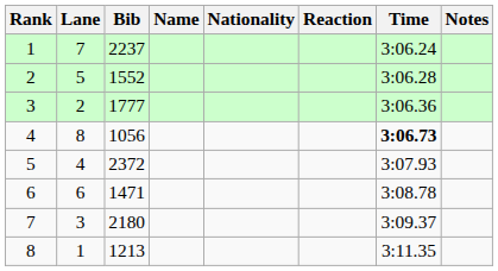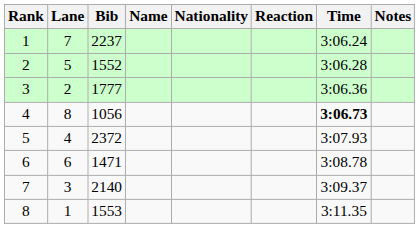row 8 | Bib: 2180 -> 2140
row 9 | Bib: 1213 -> 1553
